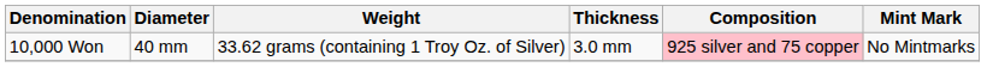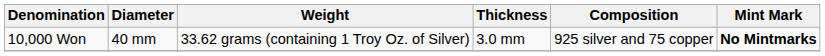10,000 Won | Composition: pink background -> no background
10,000 Won | Mint Mark: normal -> bold
